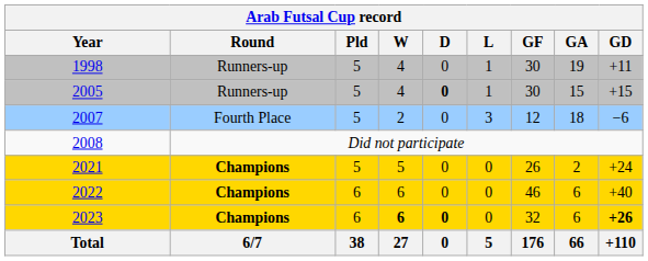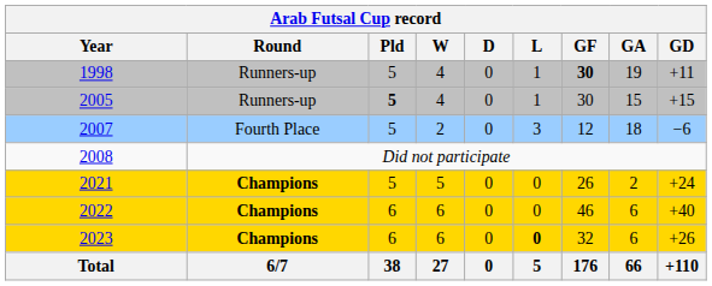1998 | GF: normal -> bold
2005 | Pld: normal -> bold
2005 | D: bold -> normal
2023 | W: bold -> normal
2023 | D: bold -> normal
2023 | L: normal -> bold
2023 | GD: bold -> normal
